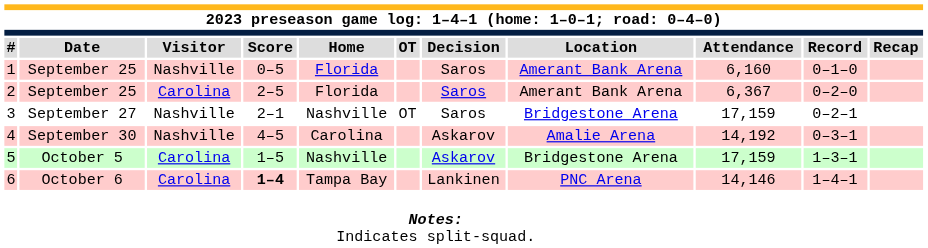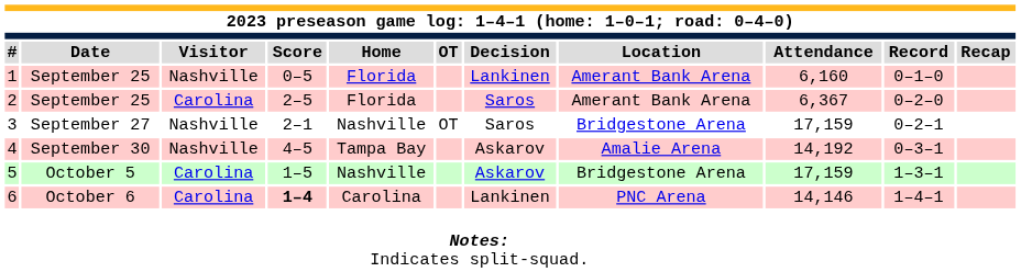1 | Decision: Saros -> Lankinen
4 | Home: Carolina -> Tampa Bay
6 | Home: Tampa Bay -> Carolina
